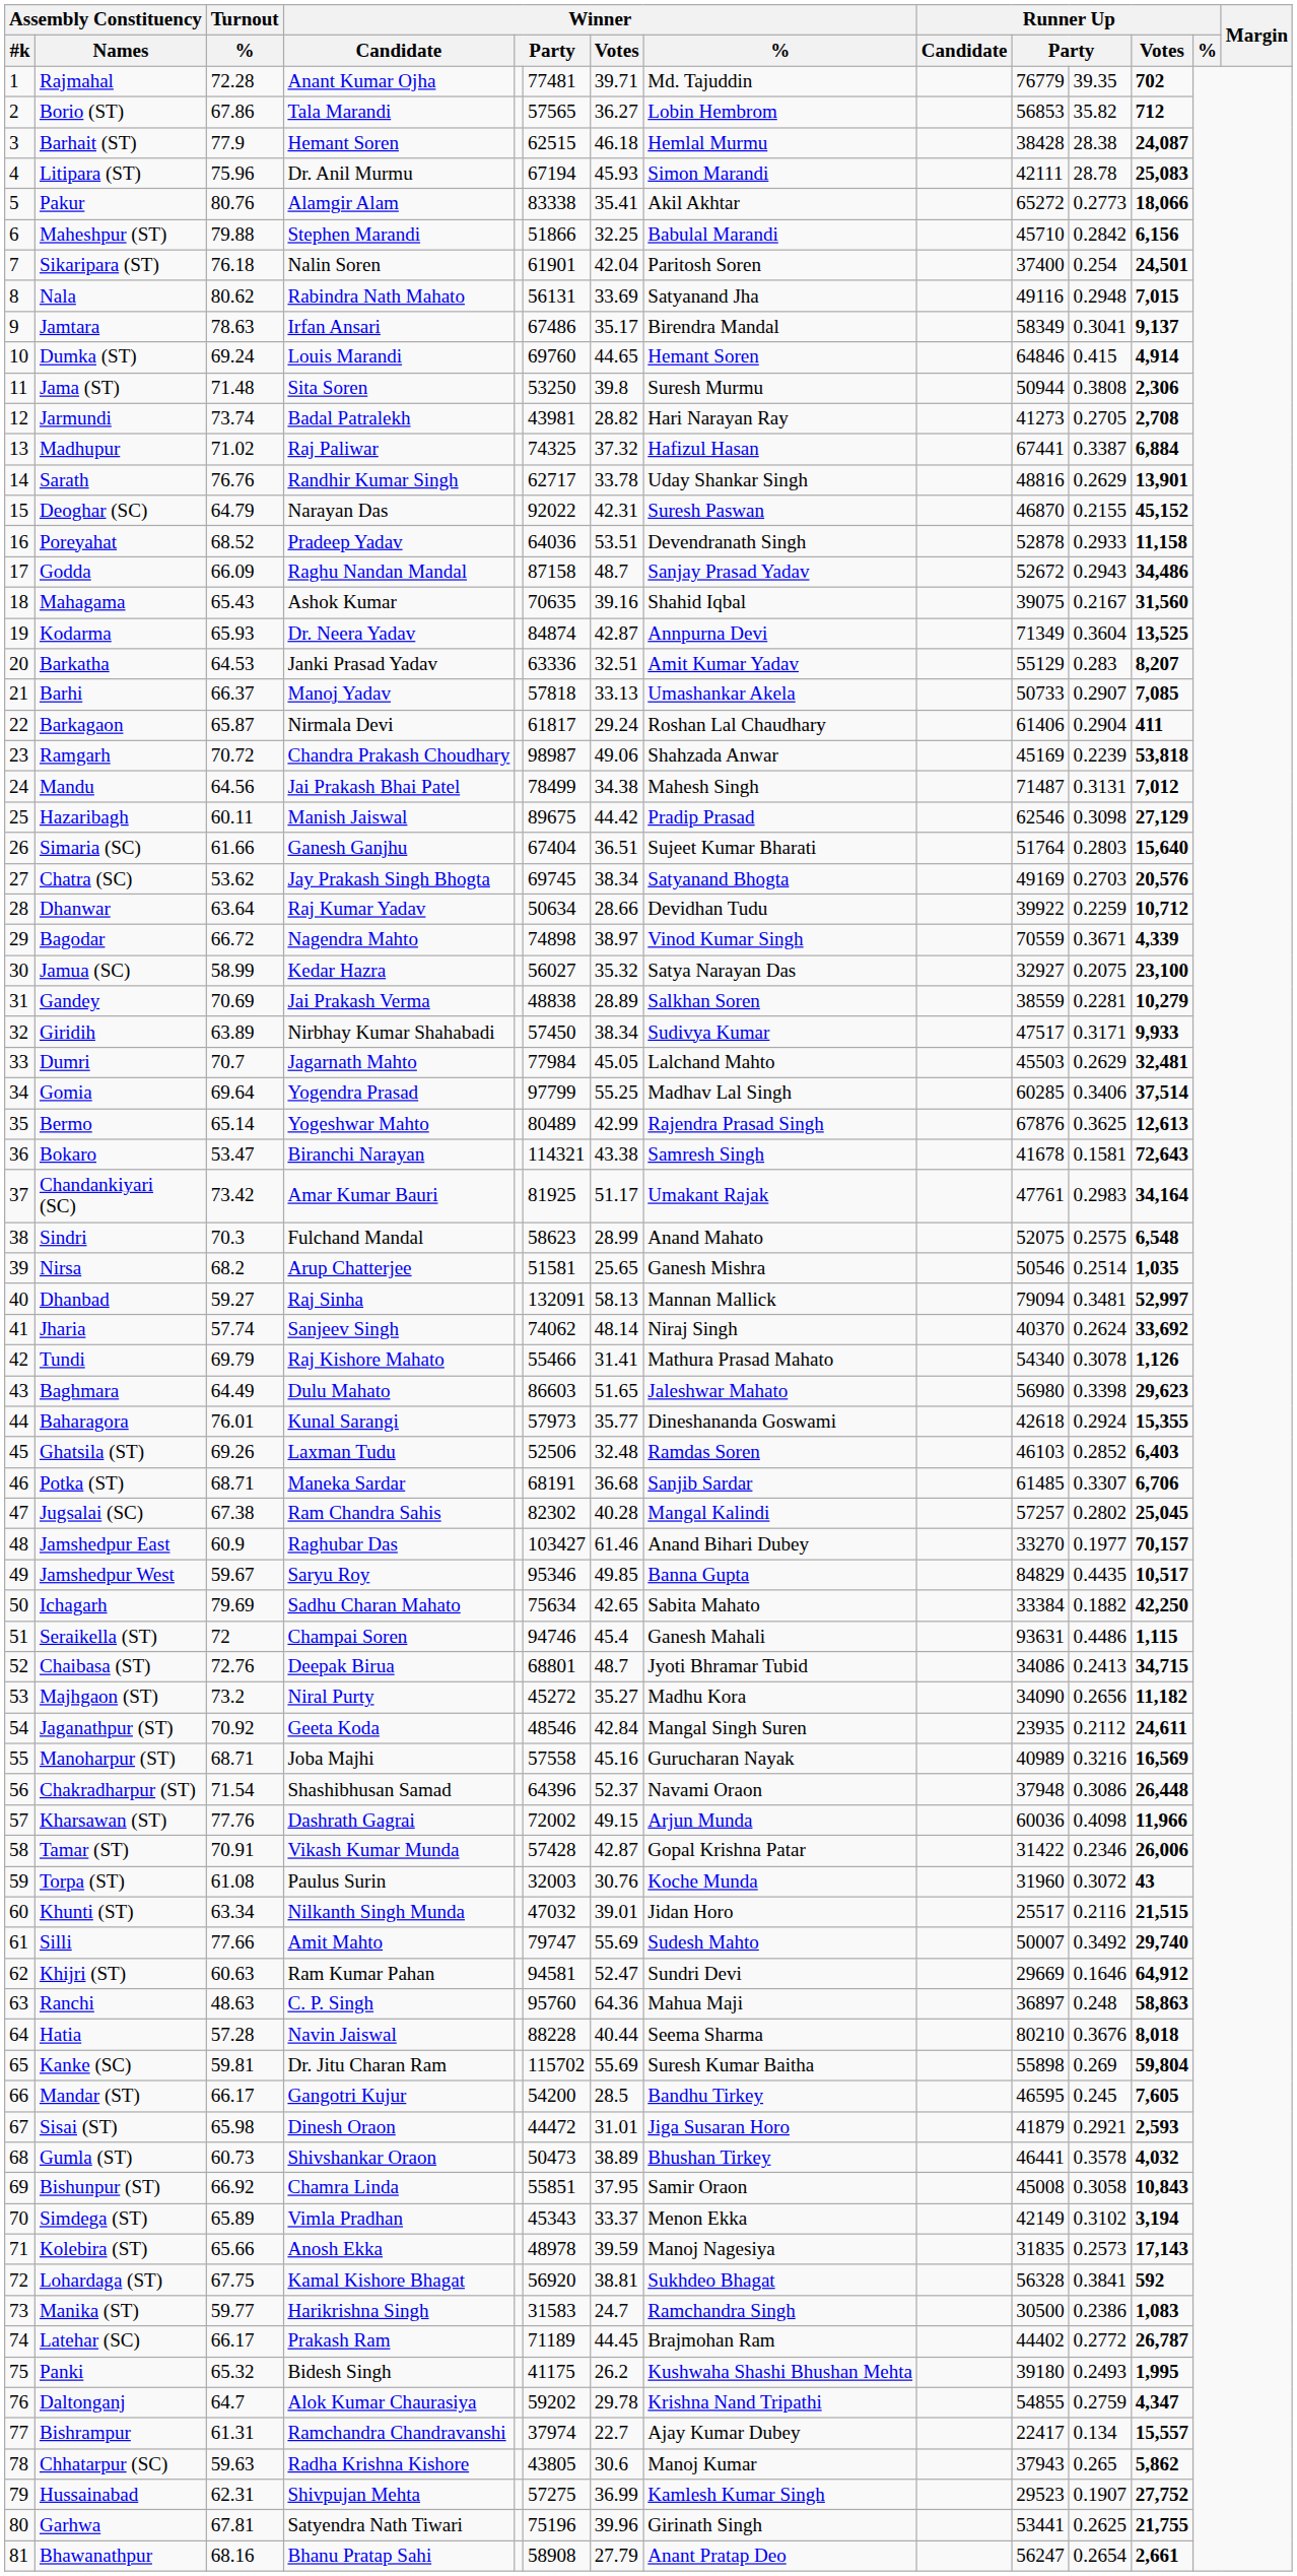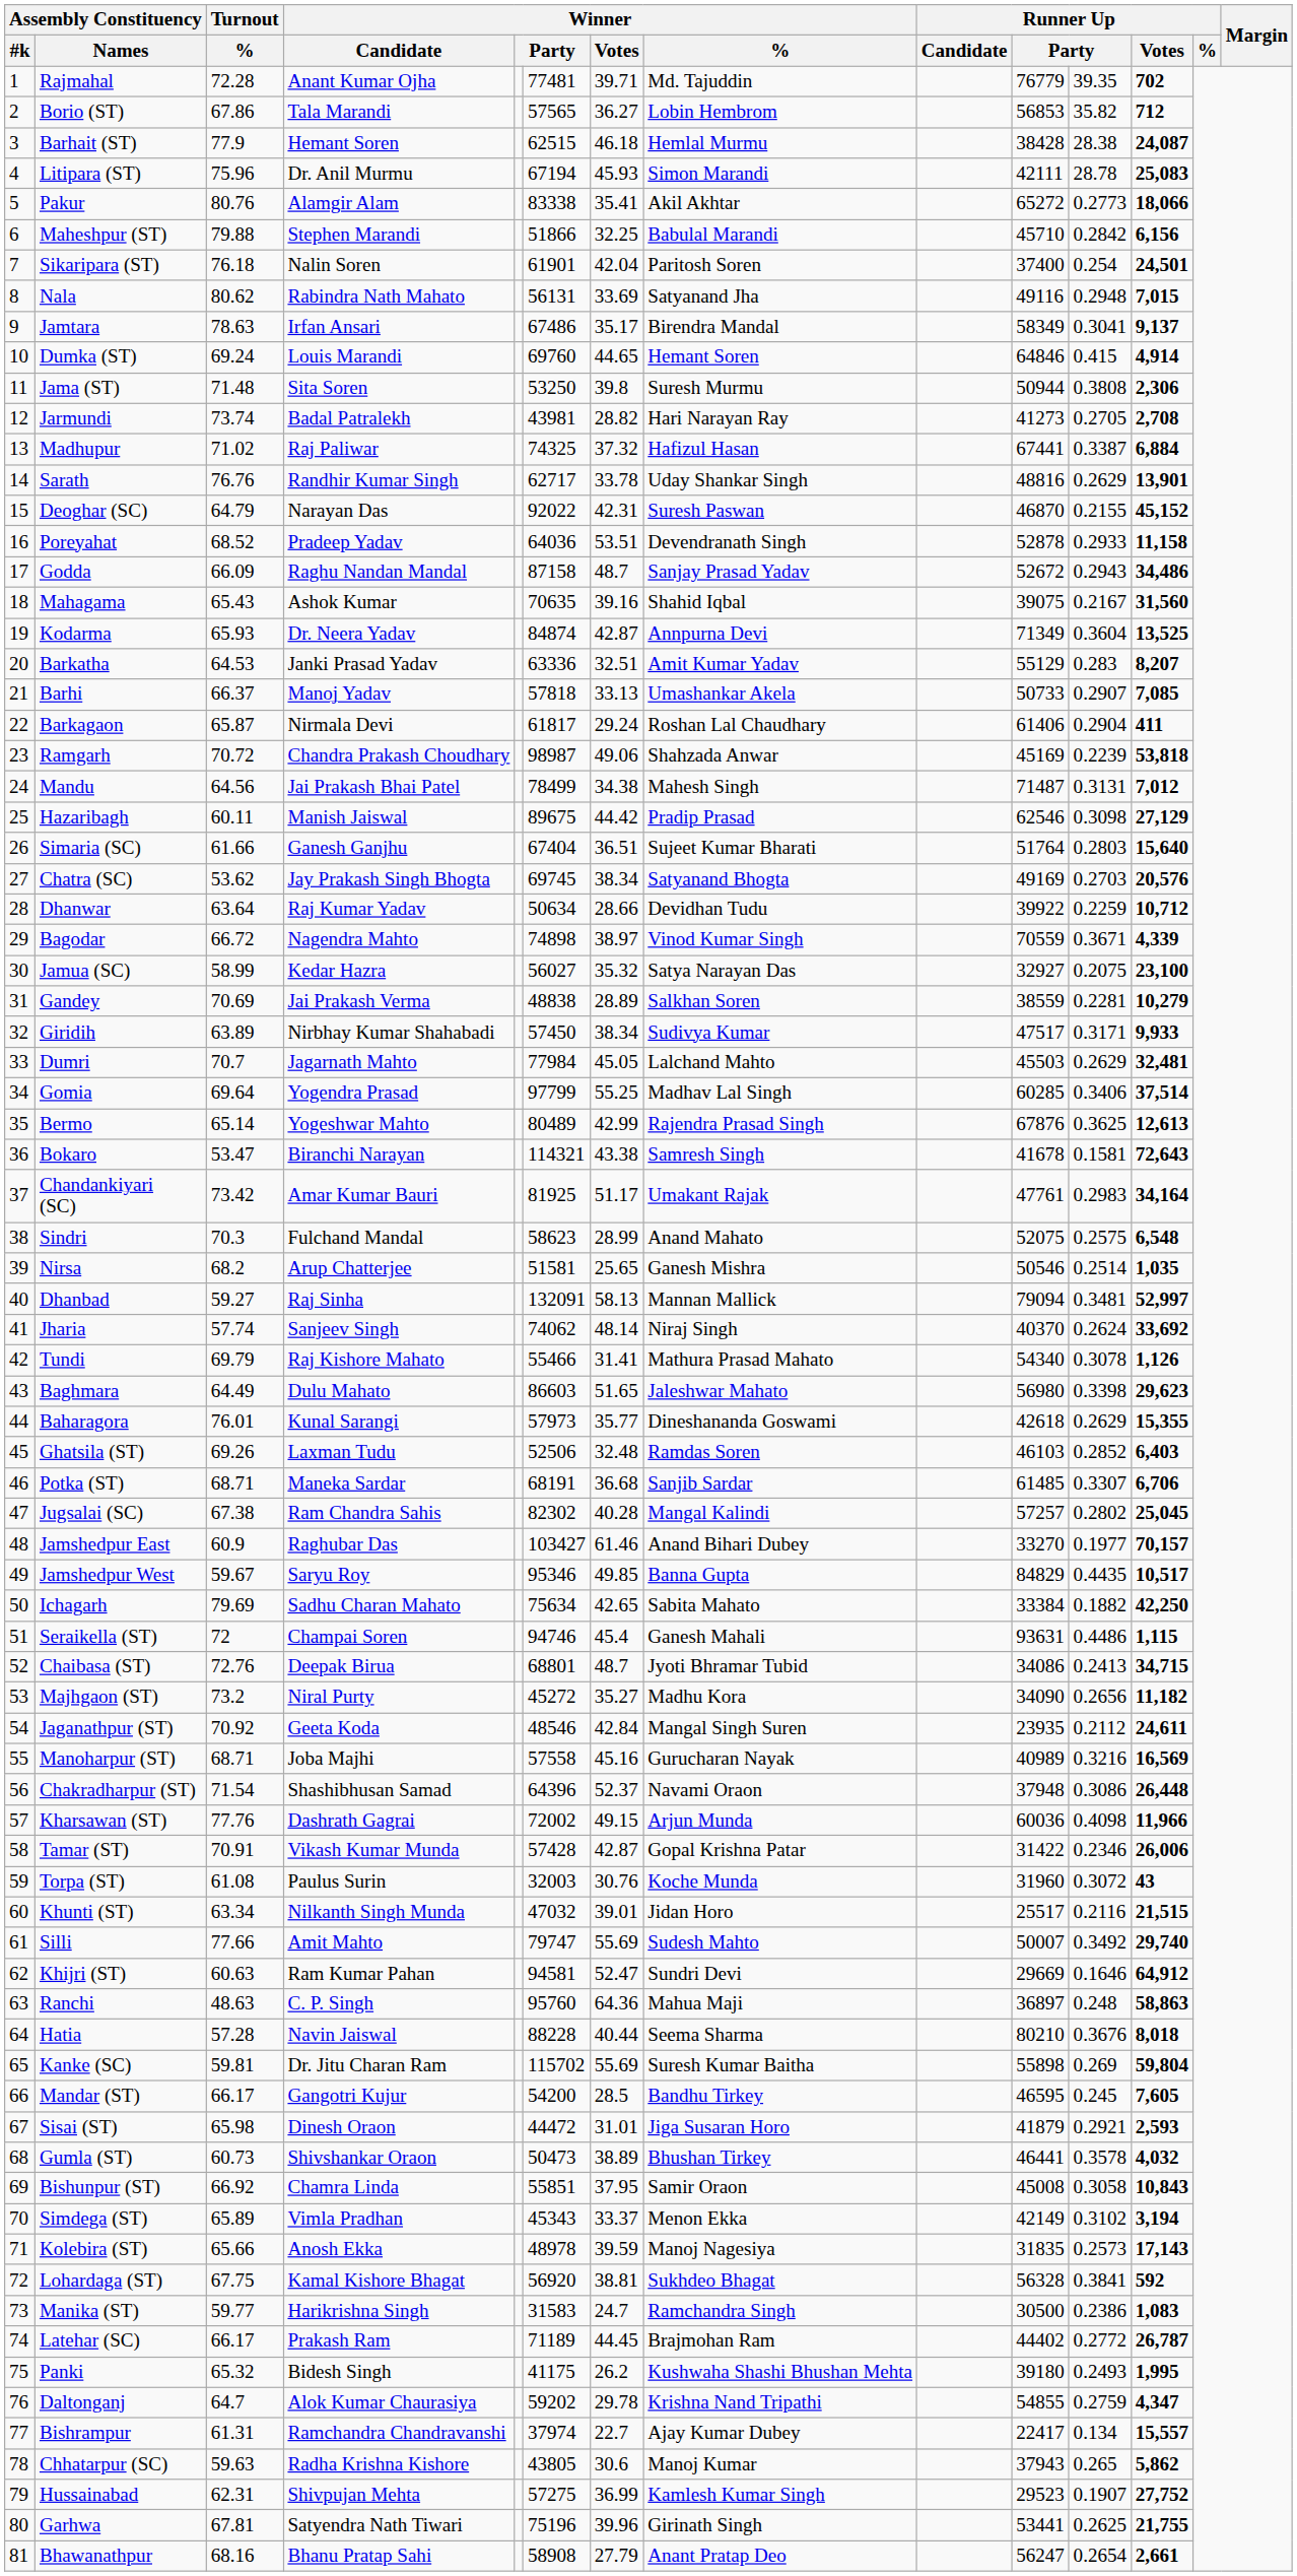Baharagora | column 11: 0.2924 -> 0.2629
